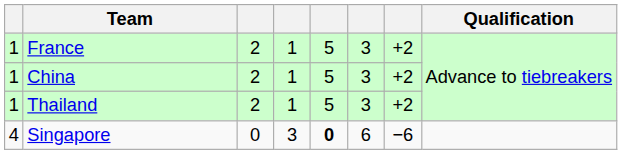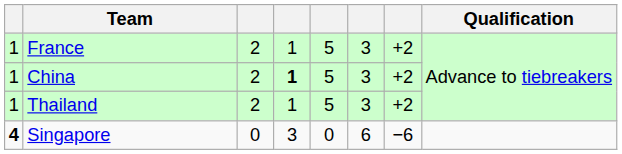China | column 4: normal -> bold
Singapore | column 1: normal -> bold
Singapore | column 5: bold -> normal
